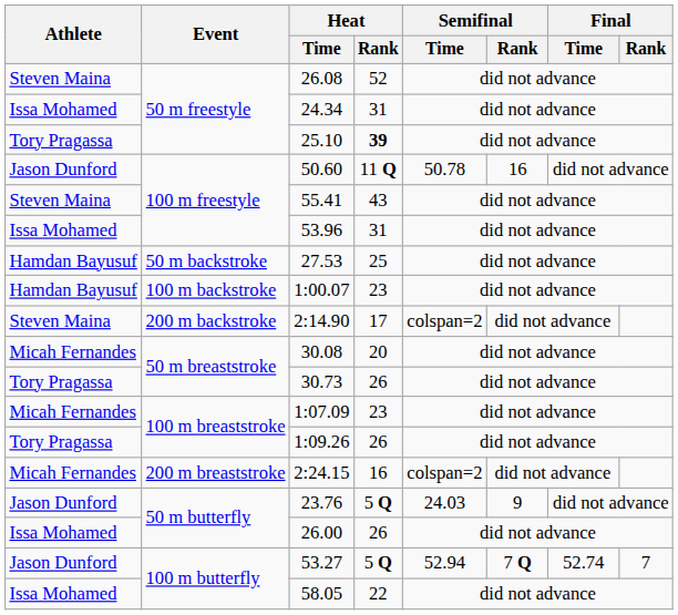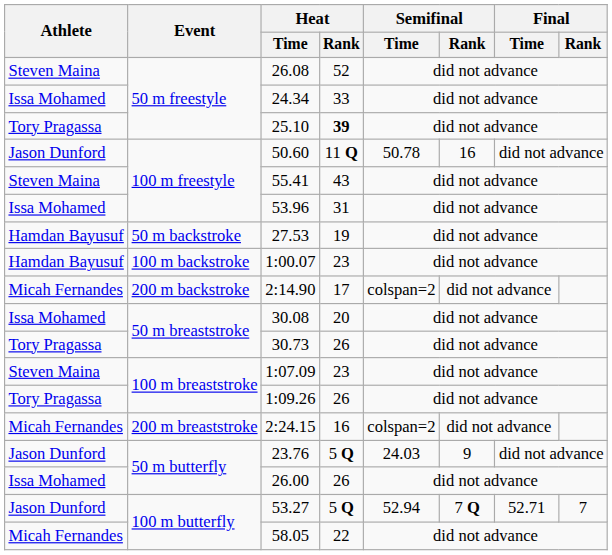24.34 | Heat / Rank: 31 -> 33
27.53 | Heat / Rank: 25 -> 19
2:14.90 | Athlete: Steven Maina -> Micah Fernandes
30.08 | Athlete: Micah Fernandes -> Issa Mohamed
1:07.09 | Athlete: Micah Fernandes -> Steven Maina
53.27 | Final / Time: 52.74 -> 52.71
58.05 | Athlete: Issa Mohamed -> Micah Fernandes
